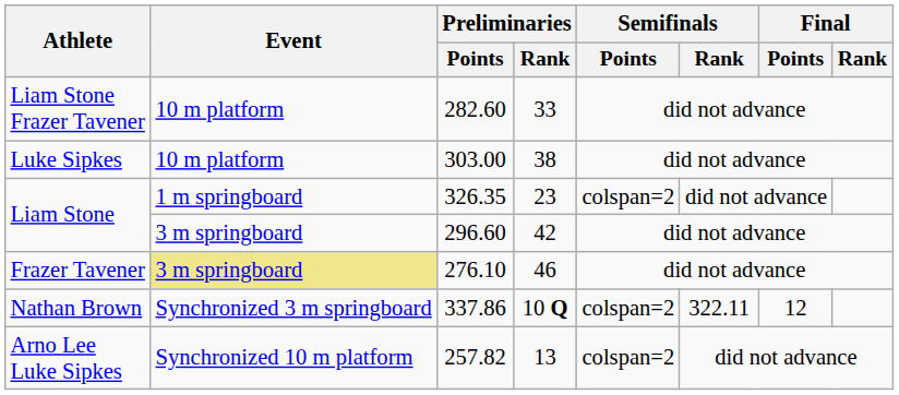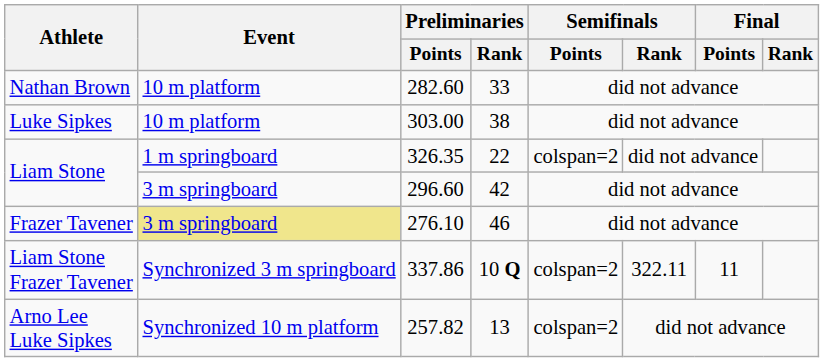282.60 | Athlete: Liam Stone Frazer Tavener -> Nathan Brown
326.35 | Preliminaries / Rank: 23 -> 22
337.86 | Athlete: Nathan Brown -> Liam Stone Frazer Tavener
337.86 | Final / Points: 12 -> 11
